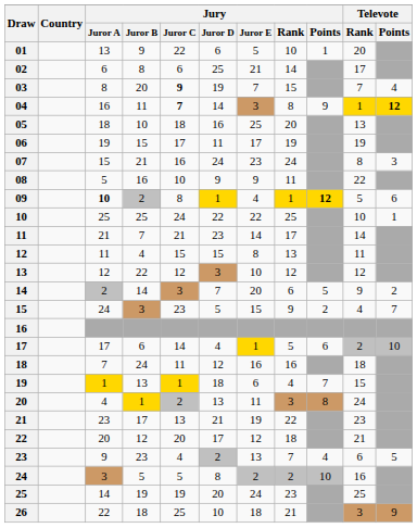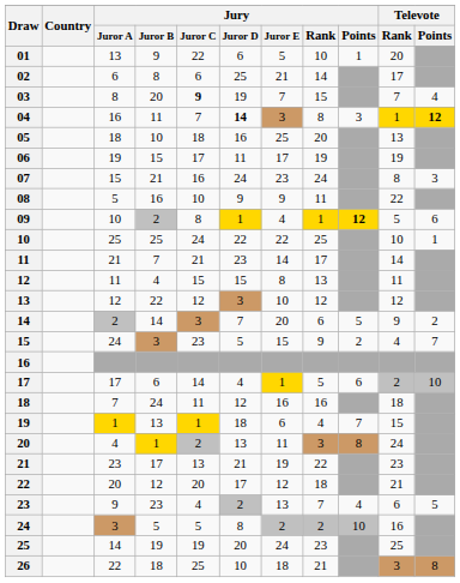04 | Jury / Juror C: bold -> normal
04 | Jury / Juror D: normal -> bold
04 | Jury / Points: 9 -> 3
09 | Jury / Juror A: bold -> normal
26 | Televote / Points: 9 -> 8
